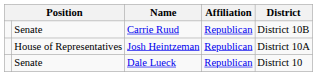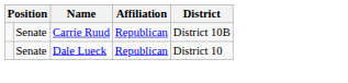- row: House of Representatives | Josh Heintzeman | Republican | District 10A
